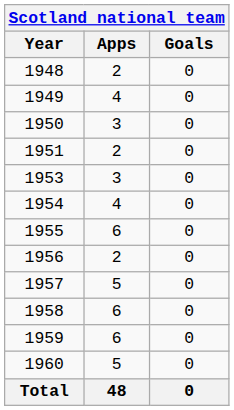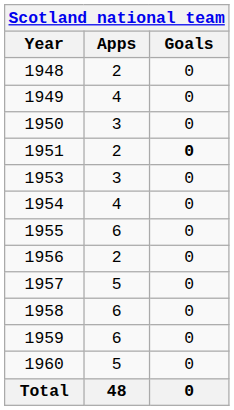1951 | Goals: normal -> bold
